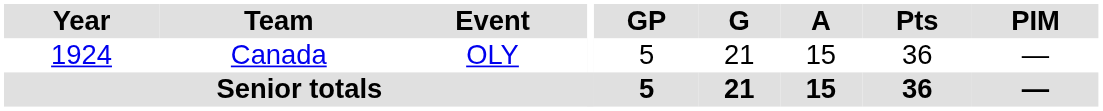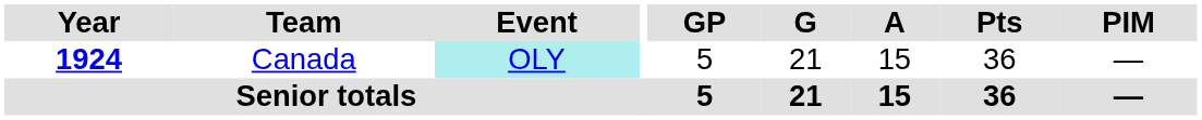Canada | Year: normal -> bold
Canada | Event: no background -> paleturquoise background
